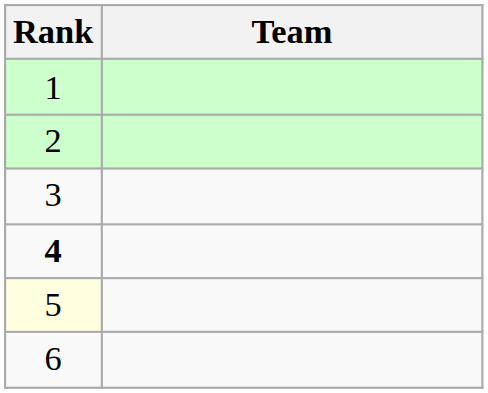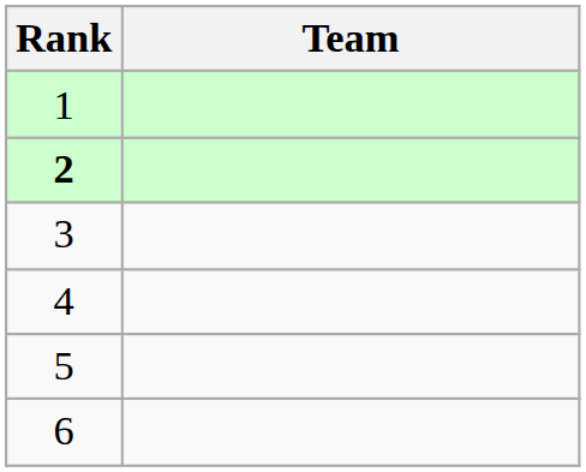2 | Rank: normal -> bold
4 | Rank: bold -> normal
5 | Rank: lightyellow background -> no background
